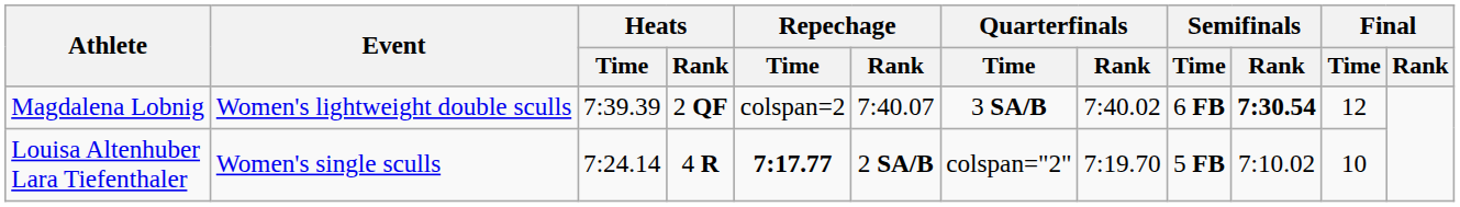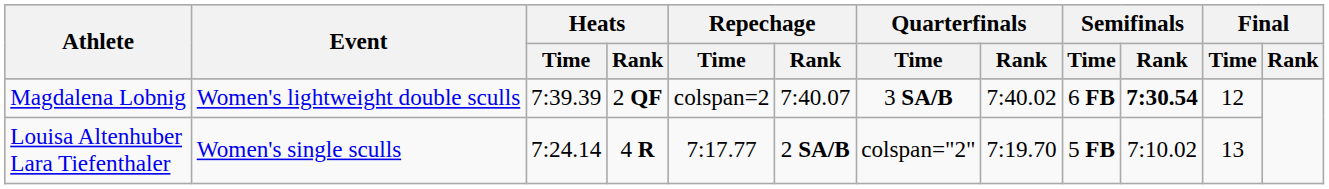Louisa Altenhuber Lara Tiefenthaler | Repechage / Time: bold -> normal
Louisa Altenhuber Lara Tiefenthaler | Final / Time: 10 -> 13
